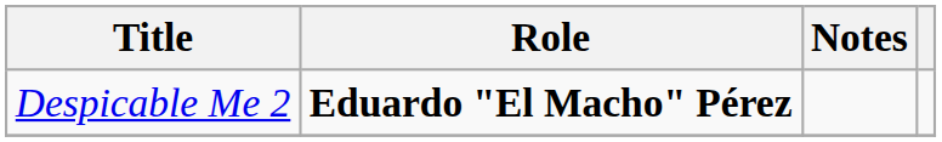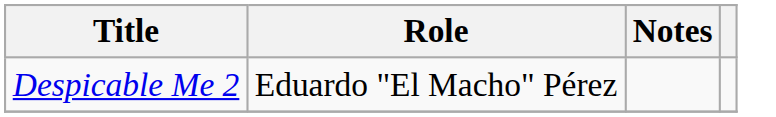Despicable Me 2 | Role: bold -> normal
